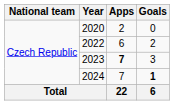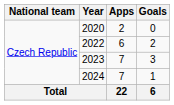2023 | Apps: bold -> normal
2024 | Goals: bold -> normal
